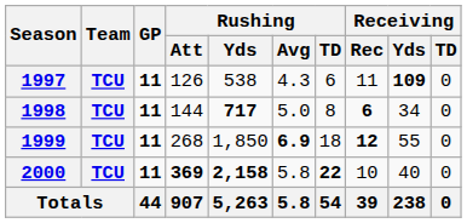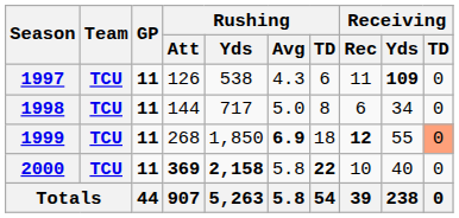1998 | Rushing / Yds: bold -> normal
1998 | Receiving / Rec: bold -> normal
1999 | Receiving / TD: no background -> lightsalmon background
